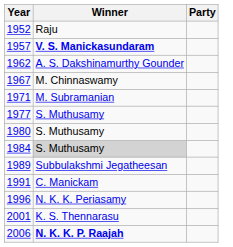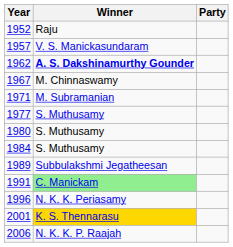1957 | Winner: bold -> normal
1962 | Winner: normal -> bold
1984 | Winner: lightgrey background -> no background
1991 | Winner: no background -> lightgreen background
2001 | Winner: no background -> gold background
2006 | Winner: bold -> normal
